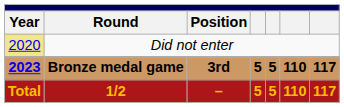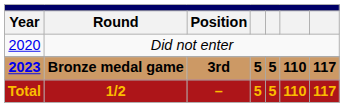Did not enter | Year: khaki background -> no background
